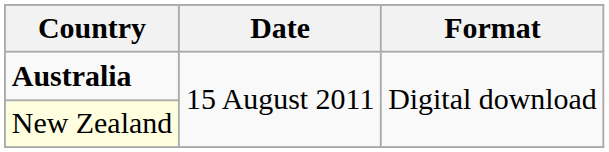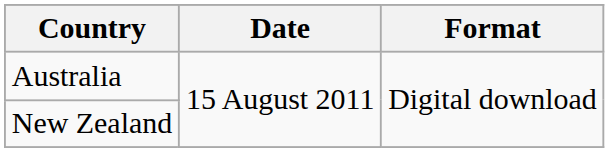Australia | Country: bold -> normal
New Zealand | Country: lightyellow background -> no background
